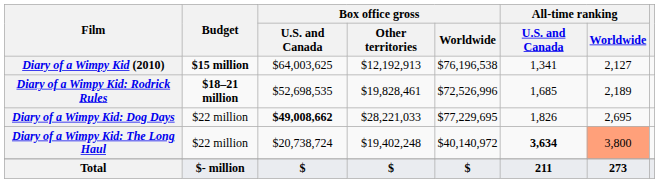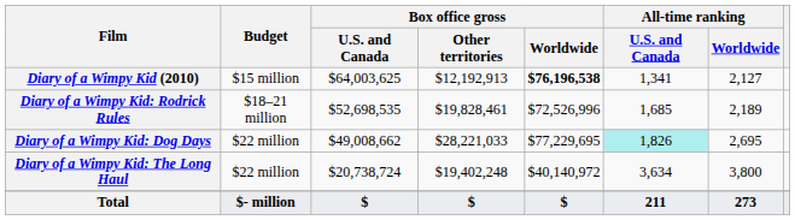Diary of a Wimpy Kid (2010) | Budget: bold -> normal
Diary of a Wimpy Kid (2010) | Box office gross / Worldwide: normal -> bold
Diary of a Wimpy Kid: Rodrick Rules | Budget: bold -> normal
Diary of a Wimpy Kid: Dog Days | Box office gross / U.S. and Canada: bold -> normal
Diary of a Wimpy Kid: Dog Days | All-time ranking / U.S. and Canada: no background -> paleturquoise background
Diary of a Wimpy Kid: The Long Haul | All-time ranking / U.S. and Canada: bold -> normal
Diary of a Wimpy Kid: The Long Haul | All-time ranking / Worldwide: lightsalmon background -> no background
